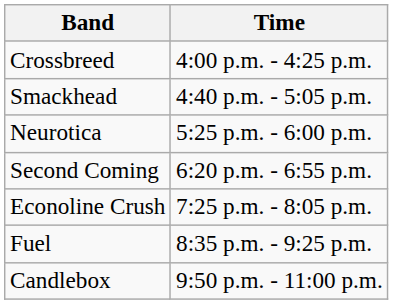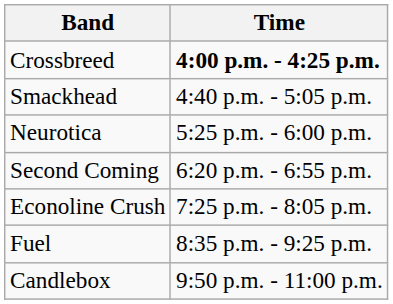Crossbreed | Time: normal -> bold
